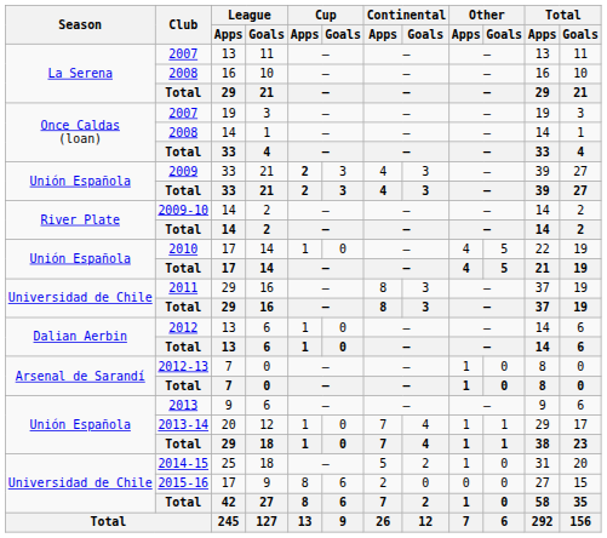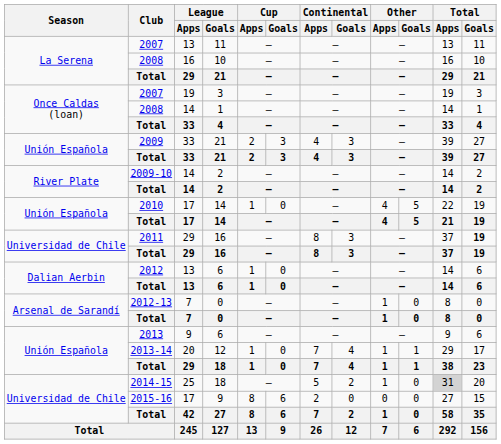2009 / 21 | Cup / Apps: bold -> normal
2011 / 16 | Total / Goals: normal -> bold
2014-15 / 18 | Total / Apps: no background -> lightgrey background
